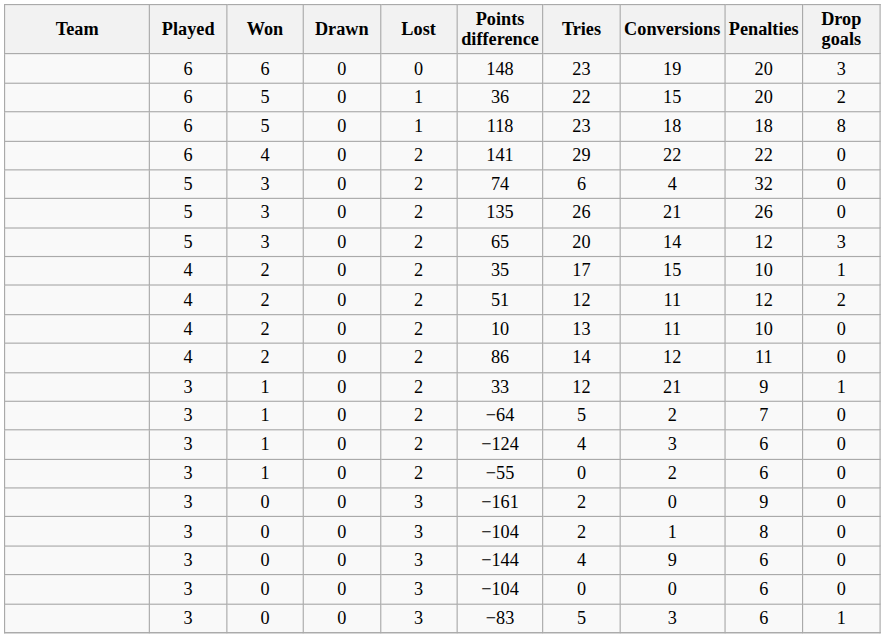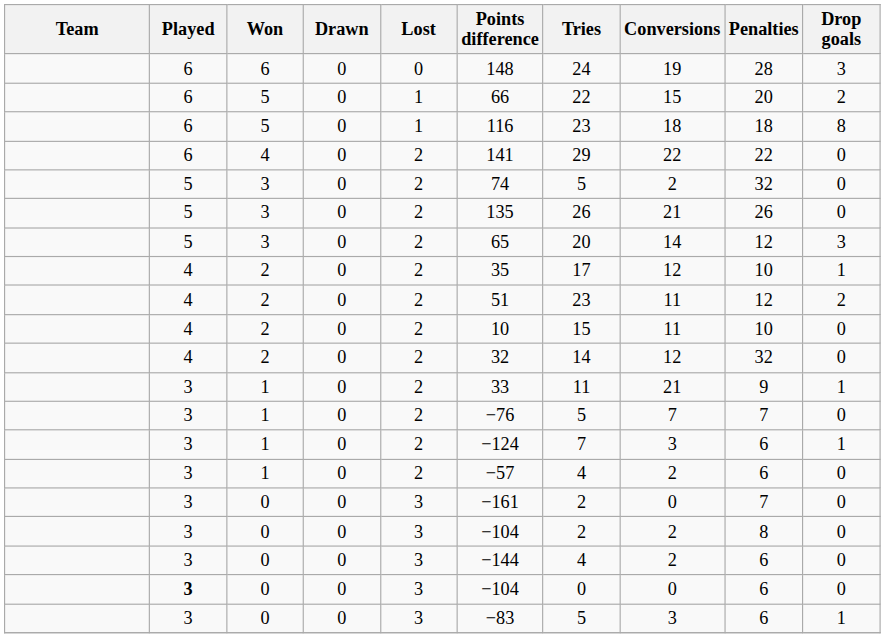row 2 | Tries: 23 -> 24
row 2 | Penalties: 20 -> 28
row 3 | Points difference: 36 -> 66
row 4 | Points difference: 118 -> 116
row 6 | Tries: 6 -> 5
row 6 | Conversions: 4 -> 2
row 9 | Conversions: 15 -> 12
row 10 | Tries: 12 -> 23
row 11 | Tries: 13 -> 15
row 12 | Points difference: 86 -> 32
row 12 | Penalties: 11 -> 32
row 13 | Tries: 12 -> 11
row 14 | Points difference: −64 -> −76
row 14 | Conversions: 2 -> 7
row 15 | Tries: 4 -> 7
row 15 | Drop goals: 0 -> 1
row 16 | Points difference: −55 -> −57
row 16 | Tries: 0 -> 4
row 17 | Penalties: 9 -> 7
row 18 | Conversions: 1 -> 2
row 19 | Conversions: 9 -> 2
row 20 | Played: normal -> bold
